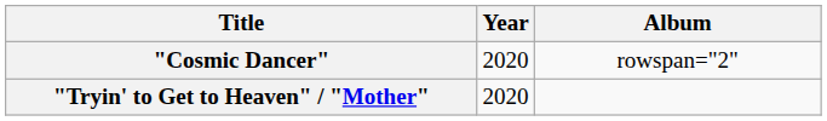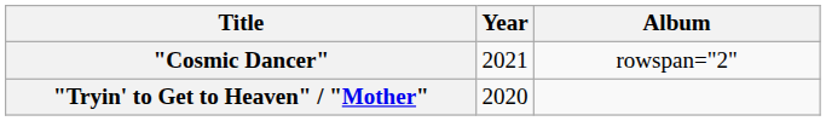"Cosmic Dancer" | Year: 2020 -> 2021
